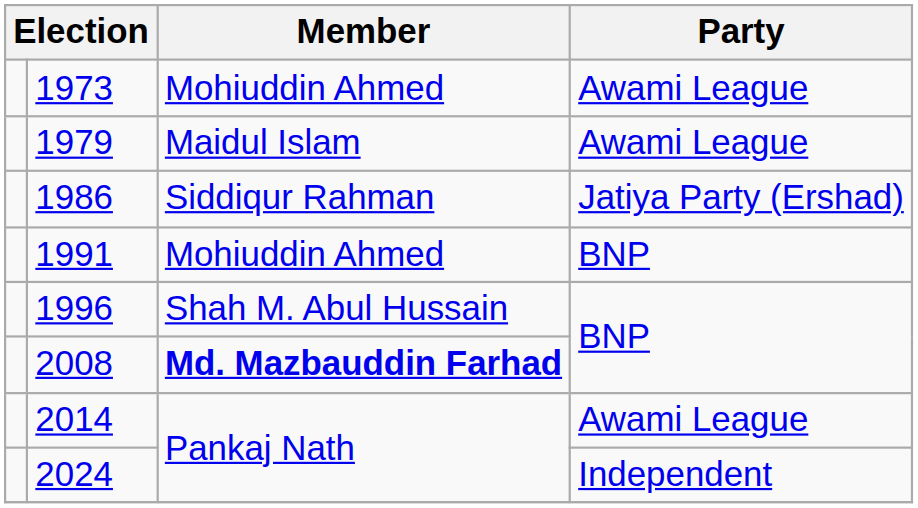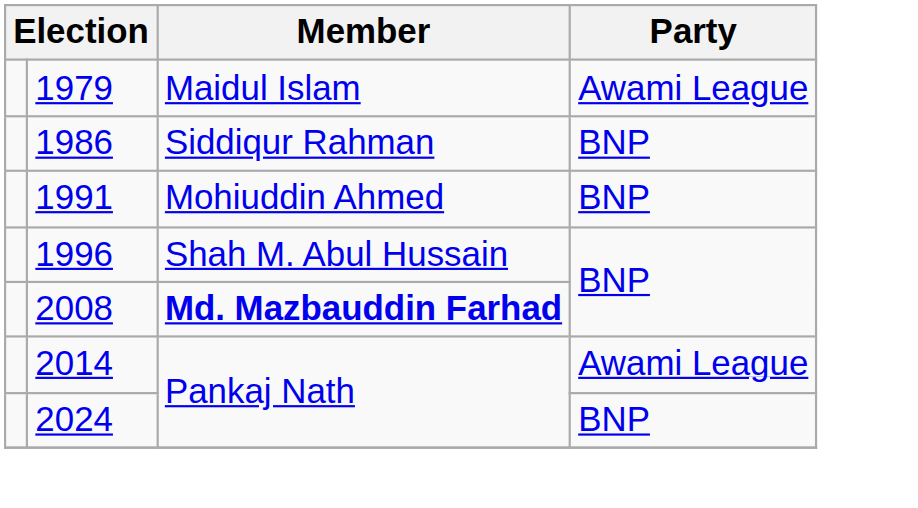- row: 1973 | Mohiuddin Ahmed | Awami League
1986 | Party: Jatiya Party (Ershad) -> BNP
2024 | Party: Independent -> BNP
